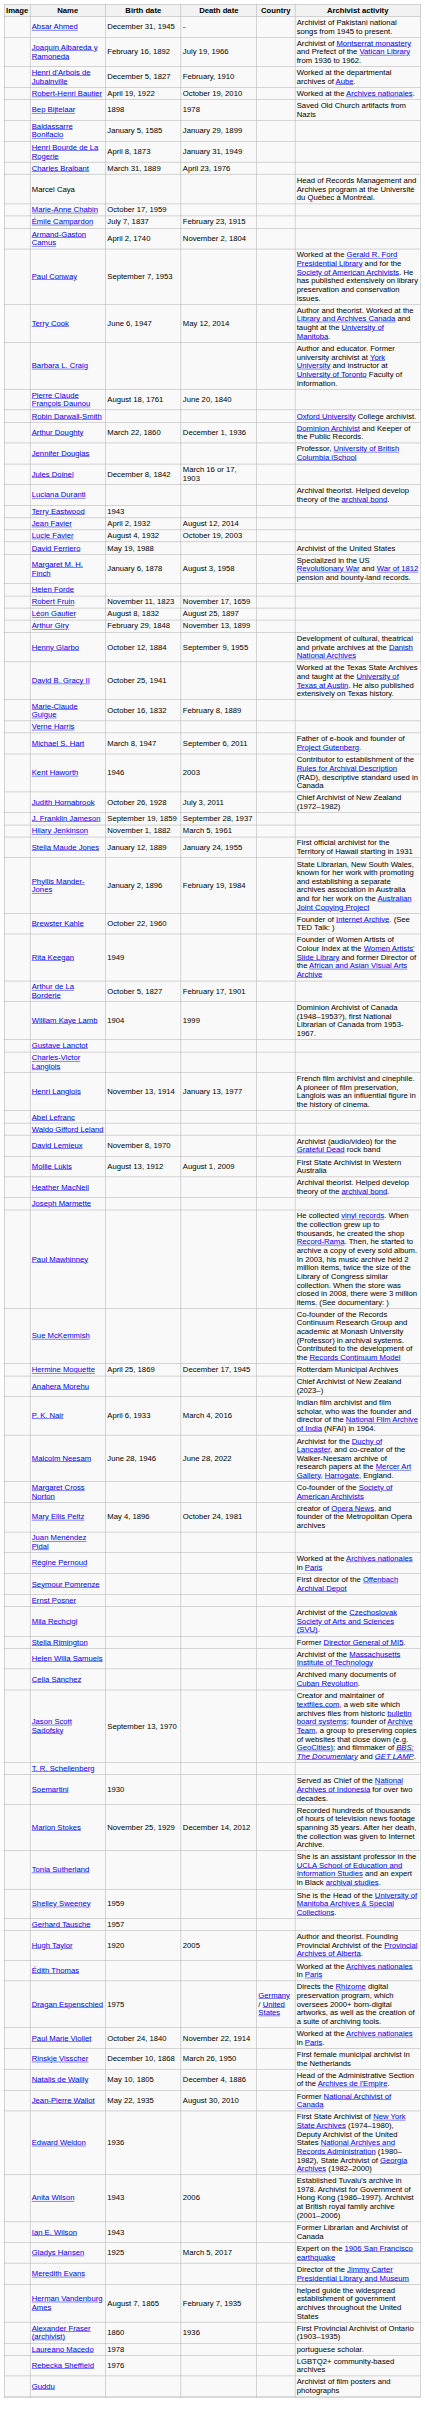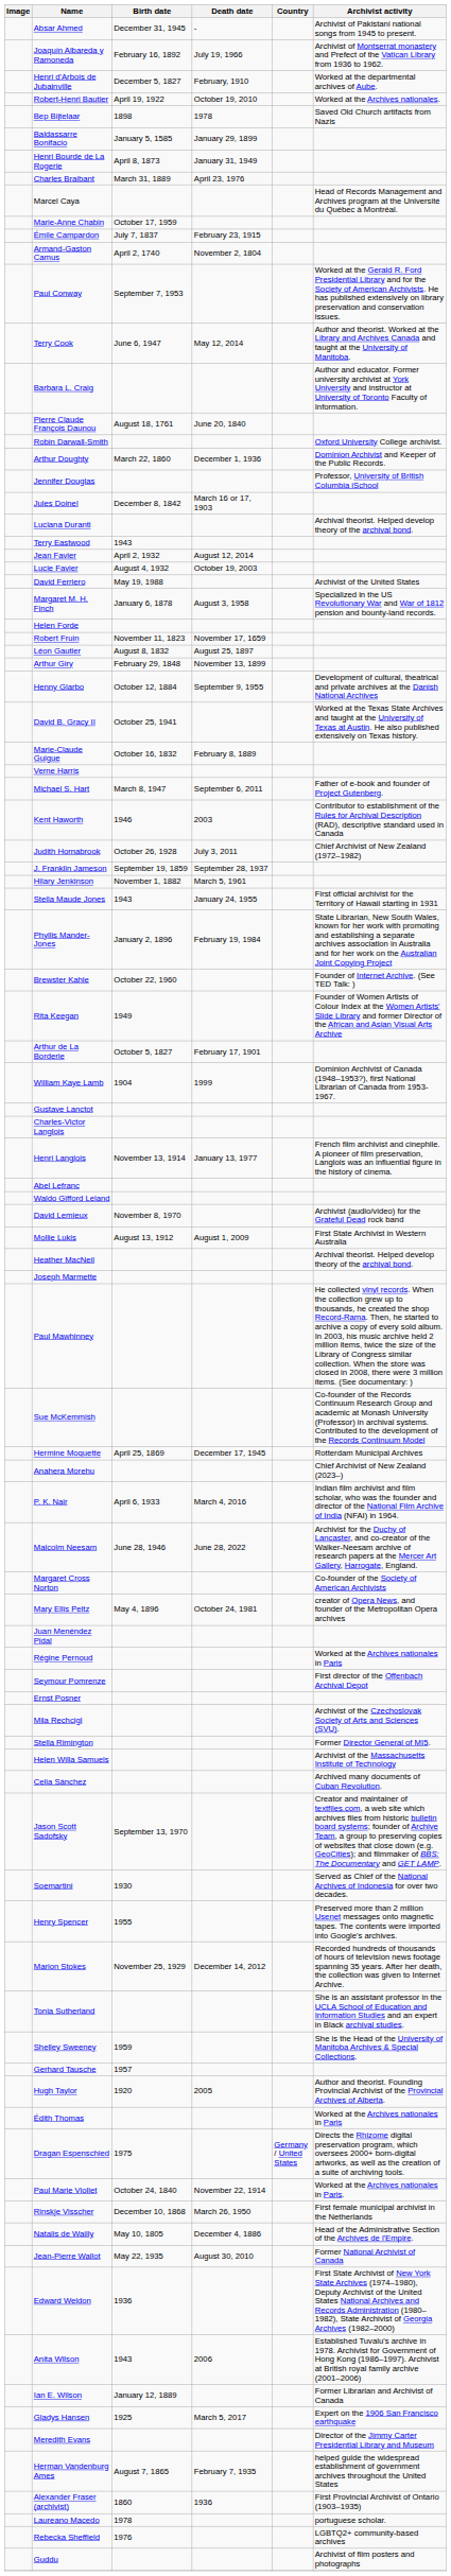Stella Maude Jones | Birth date: January 12, 1889 -> 1943
- row: T. R. Schellenberg
+ row: Henry Spencer | 1955 | Preserved more than 2 million Usenet messages onto magnetic tapes. The contents were imported into Google's archives.
Ian E. Wilson | Birth date: 1943 -> January 12, 1889
